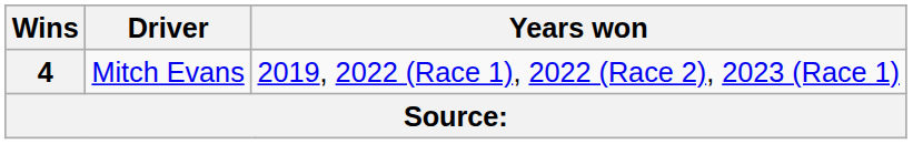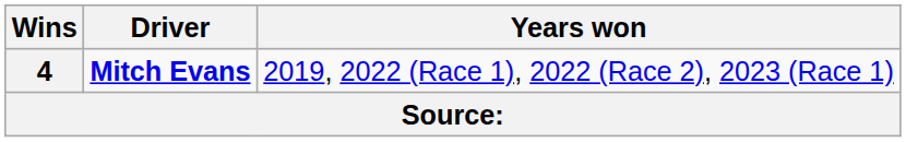4 | Driver: normal -> bold
